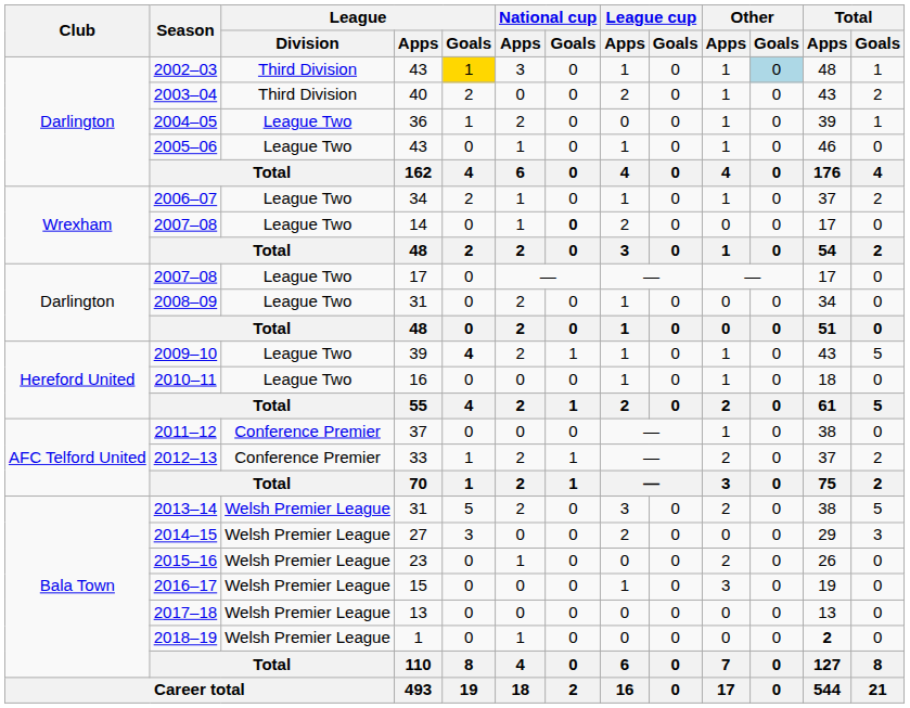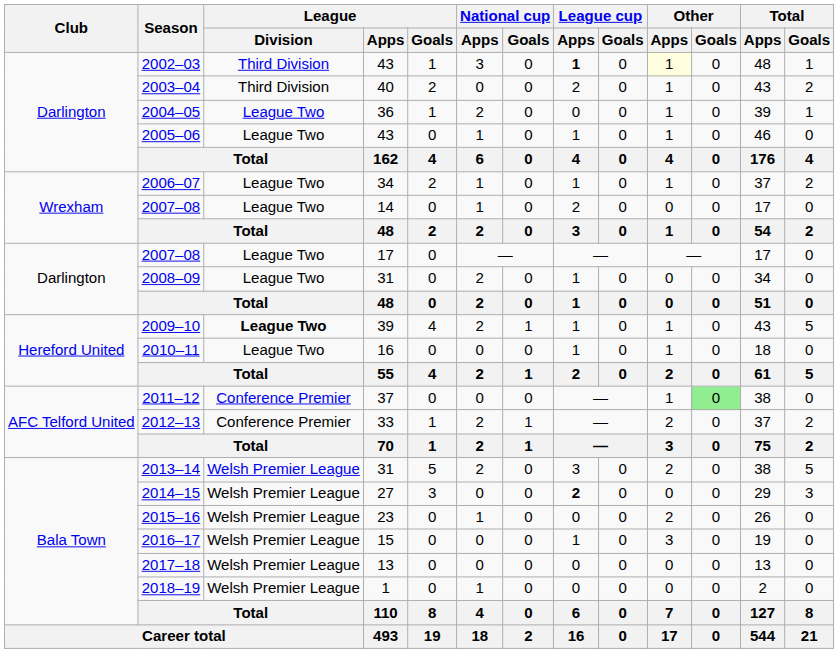2002–03 | League / Goals: gold background -> no background
2002–03 | League cup / Apps: normal -> bold
2002–03 | Other / Apps: no background -> lightyellow background
2002–03 | Other / Goals: lightblue background -> no background
2007–08 / 14 | National cup / Goals: bold -> normal
2009–10 | League / Division: normal -> bold
2009–10 | League / Goals: bold -> normal
2011–12 | Other / Goals: no background -> lightgreen background
2014–15 | League cup / Apps: normal -> bold
2018–19 | Total / Apps: bold -> normal
